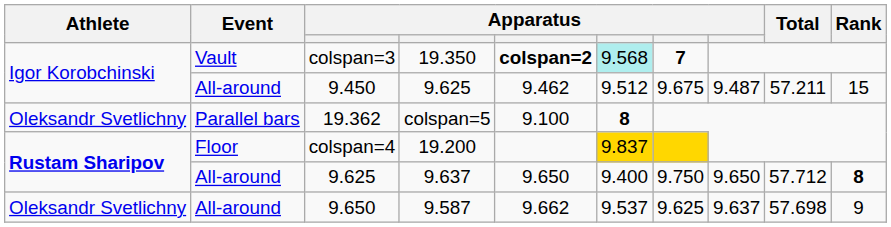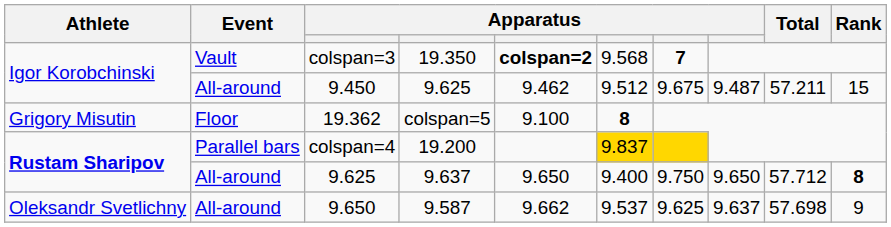colspan=3 | column 6: paleturquoise background -> no background
19.362 | Athlete: Oleksandr Svetlichny -> Grigory Misutin
19.362 | Event: Parallel bars -> Floor
colspan=4 | Event: Floor -> Parallel bars
